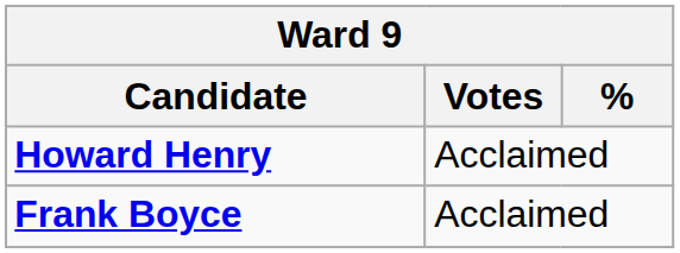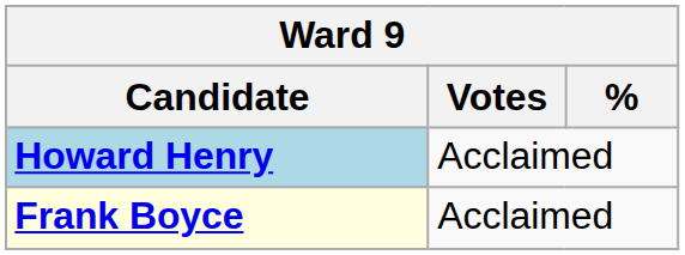Howard Henry | Candidate: no background -> lightblue background
Frank Boyce | Candidate: no background -> lightyellow background
